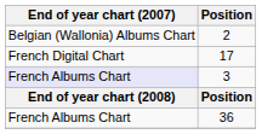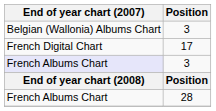row 2 | Position: 2 -> 3
row 6 | Position: 36 -> 28
